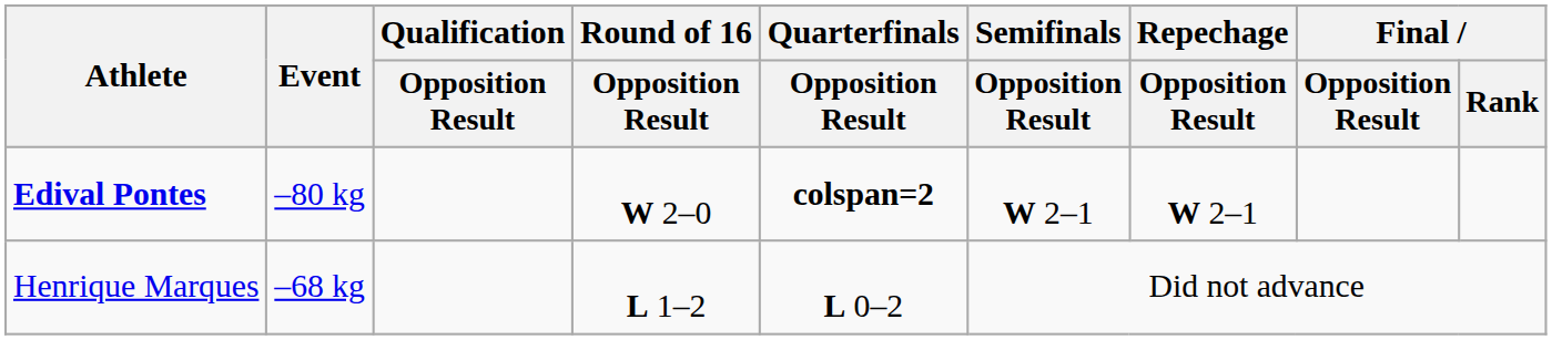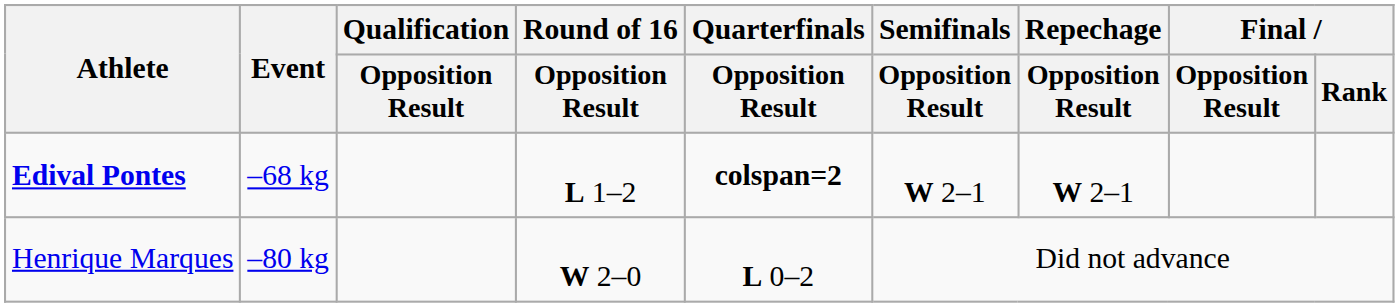Edival Pontes | Event: –80 kg -> –68 kg
Edival Pontes | Round of 16 / Opposition Result: W 2–0 -> L 1–2
Henrique Marques | Event: –68 kg -> –80 kg
Henrique Marques | Round of 16 / Opposition Result: L 1–2 -> W 2–0
